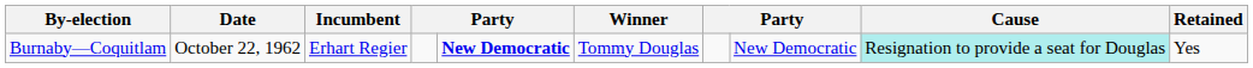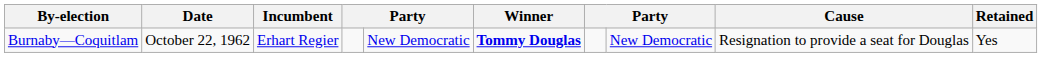Burnaby—Coquitlam | column 5: bold -> normal
Burnaby—Coquitlam | Winner: normal -> bold
Burnaby—Coquitlam | Cause: paleturquoise background -> no background
